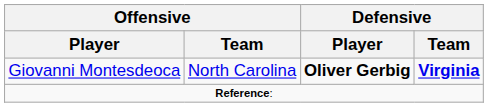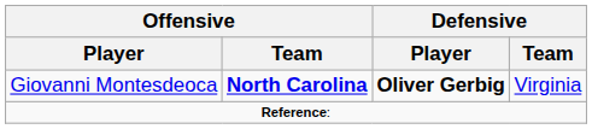Giovanni Montesdeoca | Offensive / Team: normal -> bold
Giovanni Montesdeoca | Defensive / Team: bold -> normal
